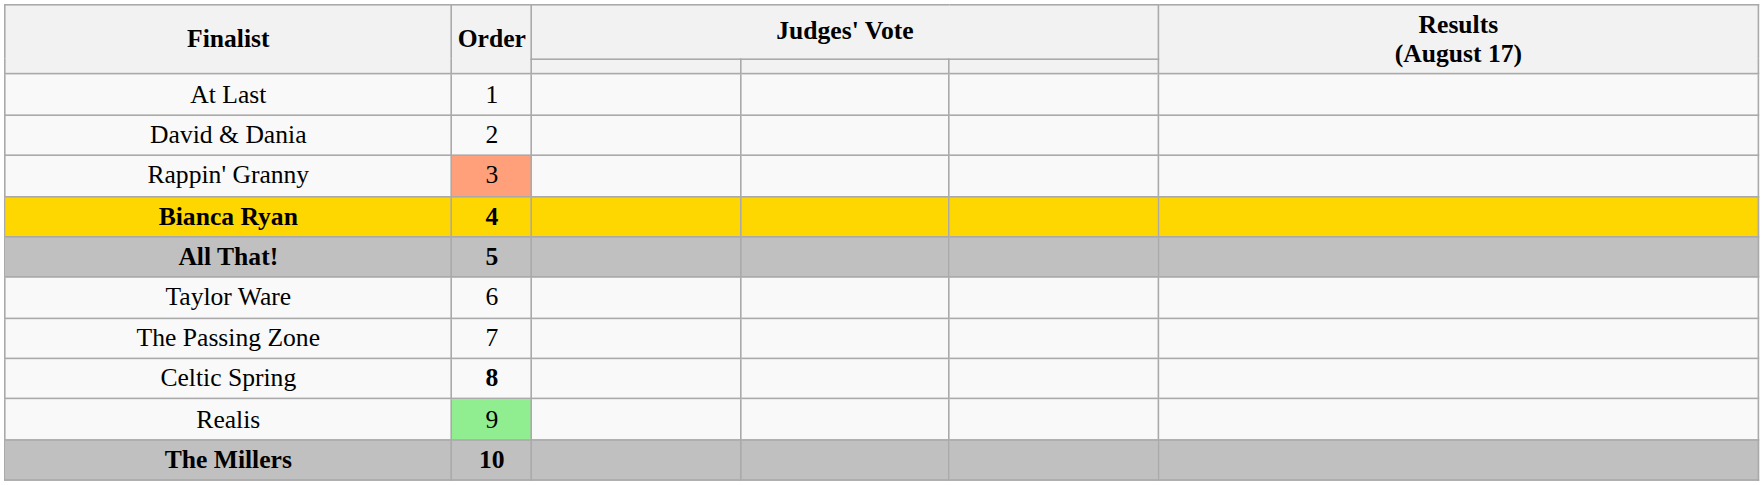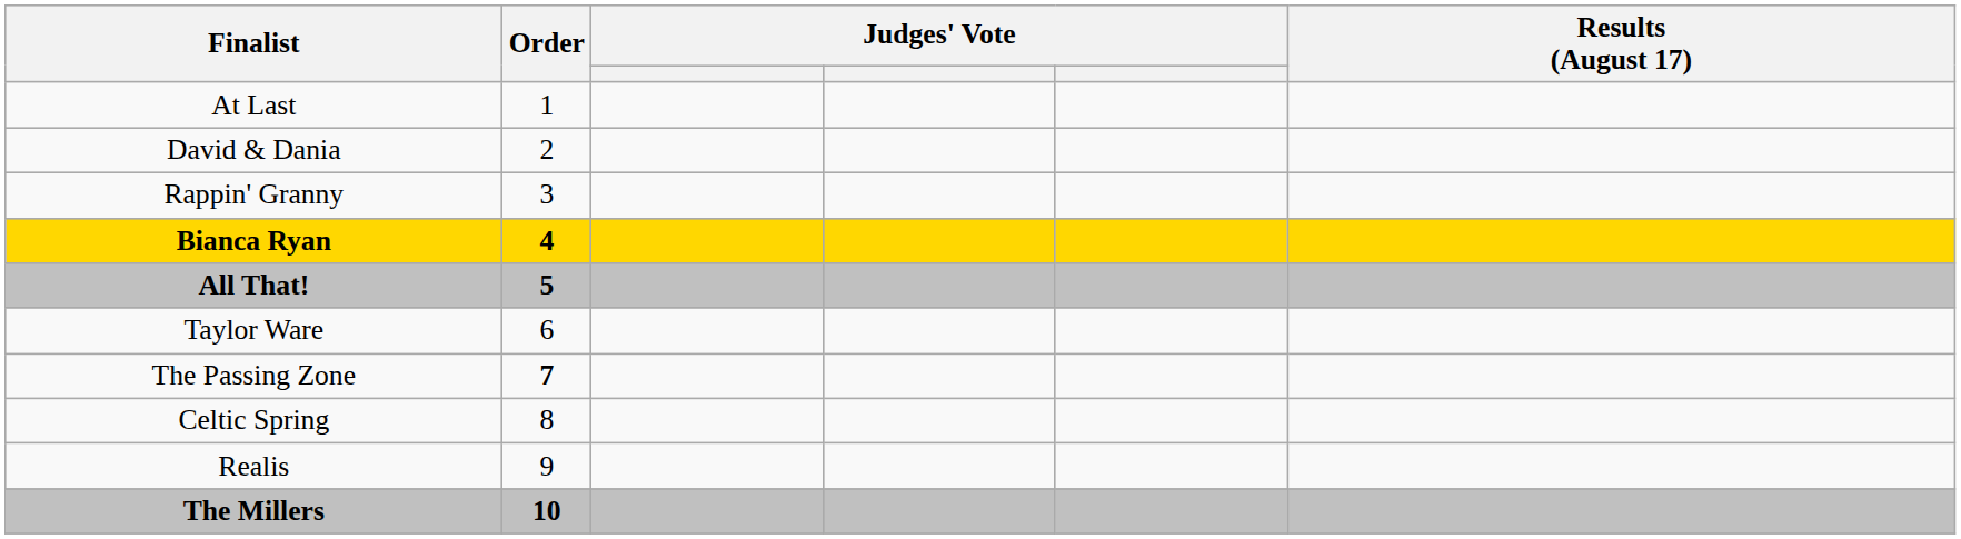Rappin' Granny | Order: lightsalmon background -> no background
The Passing Zone | Order: normal -> bold
Celtic Spring | Order: bold -> normal
Realis | Order: lightgreen background -> no background
